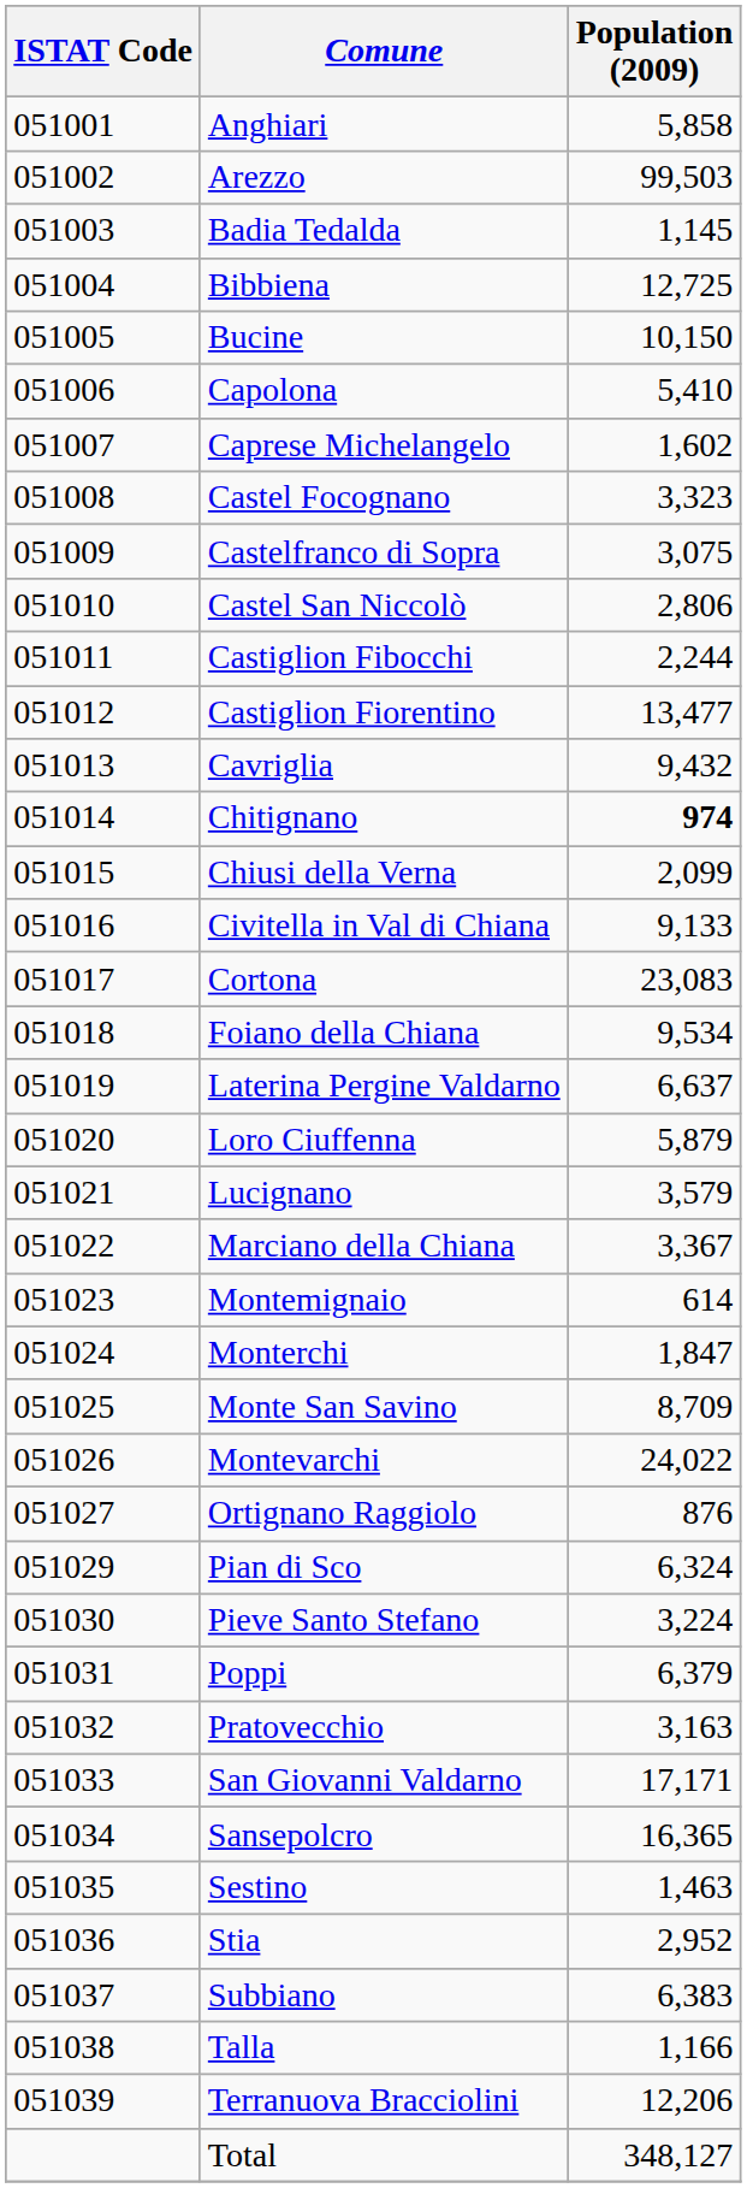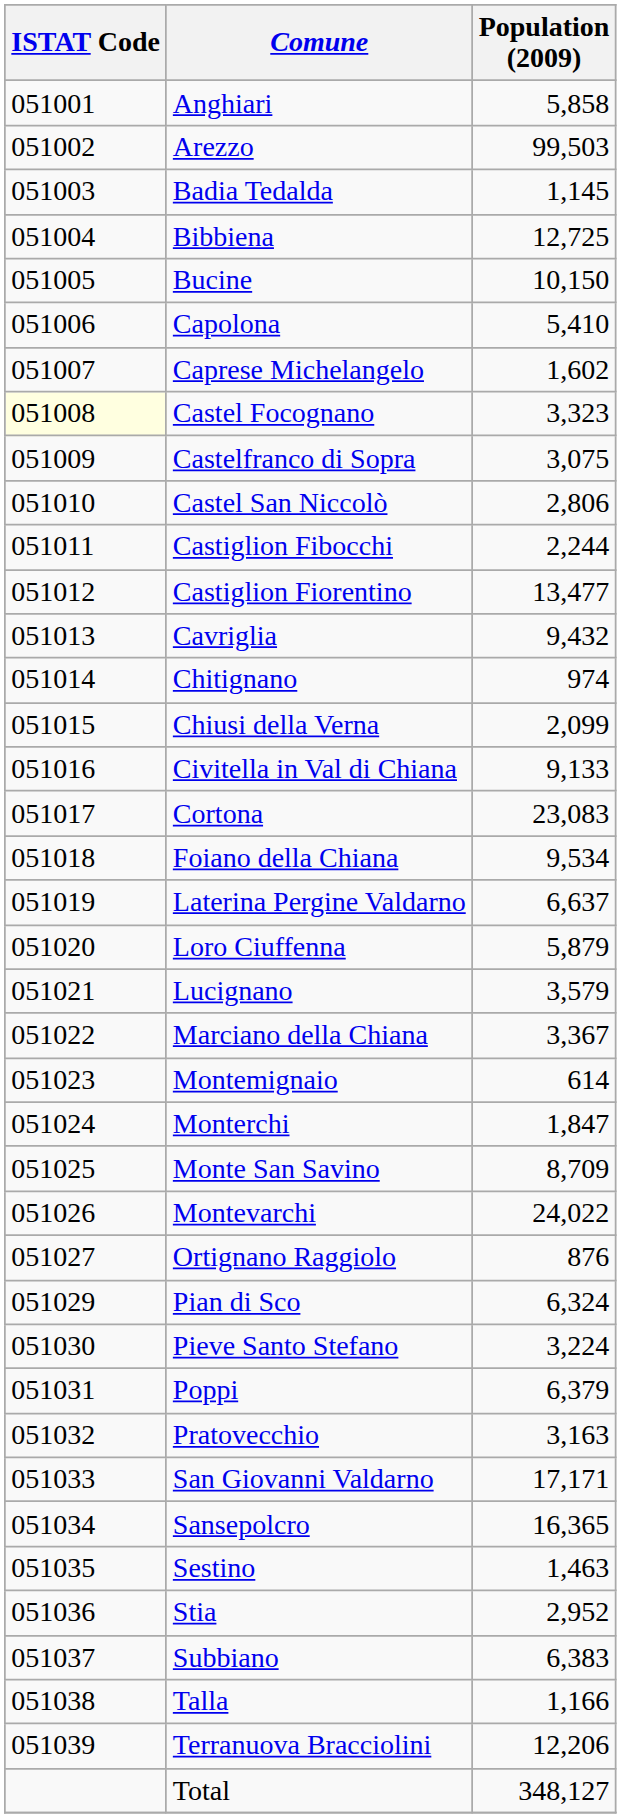Castel Focognano | ISTAT Code: no background -> lightyellow background
Chitignano | Population (2009): bold -> normal
